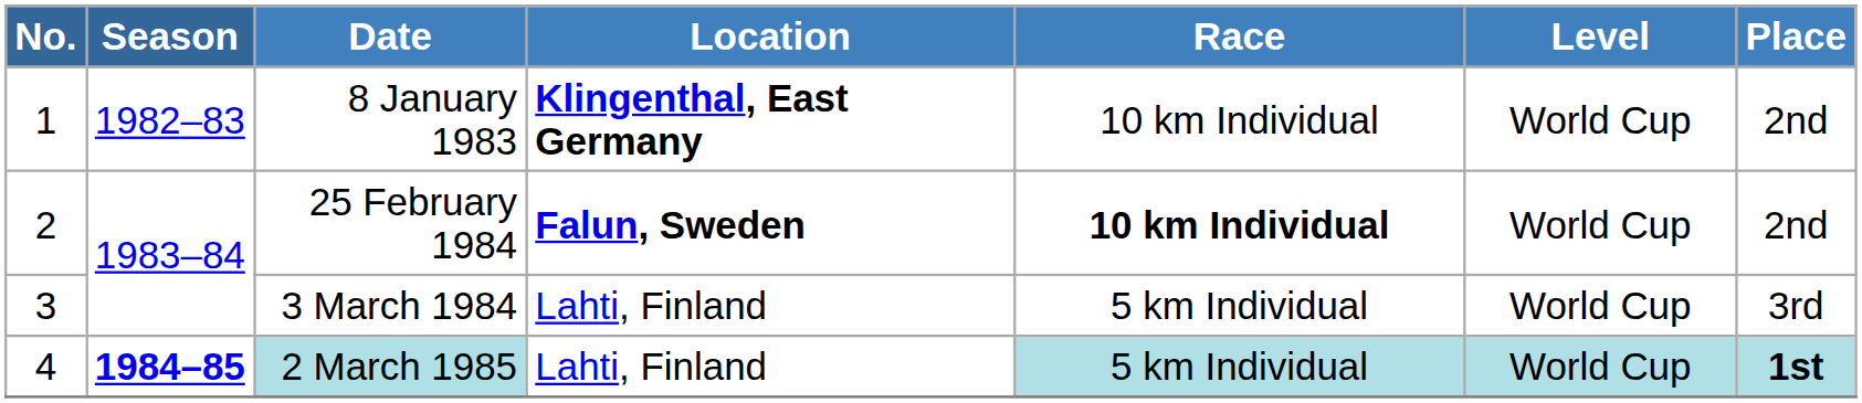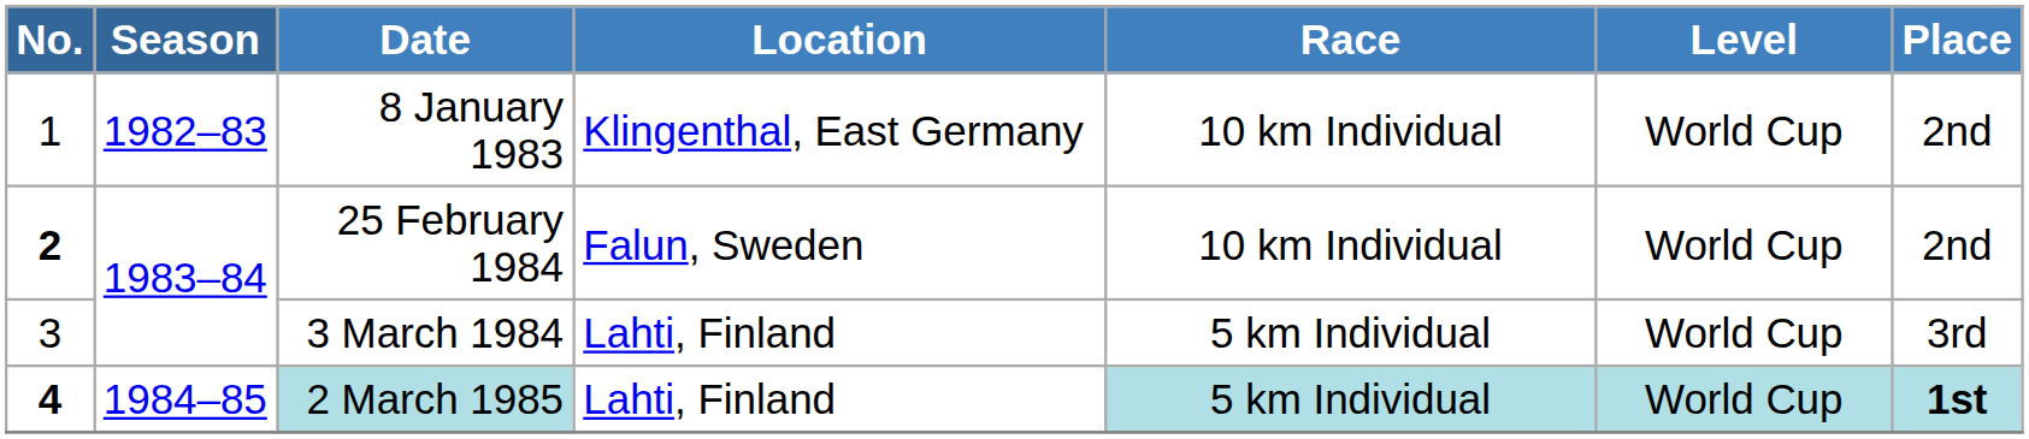8 January 1983 | Location: bold -> normal
25 February 1984 | No.: normal -> bold
25 February 1984 | Location: bold -> normal
25 February 1984 | Race: bold -> normal
2 March 1985 | No.: normal -> bold
2 March 1985 | Season: bold -> normal
